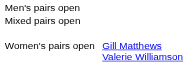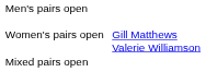rows swapped: Women's pairs open <-> Mixed pairs open
